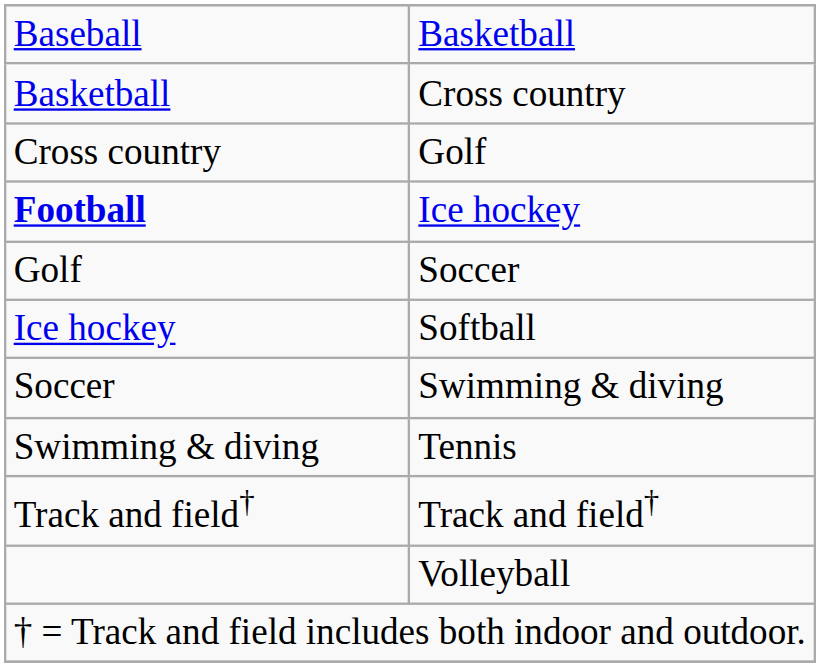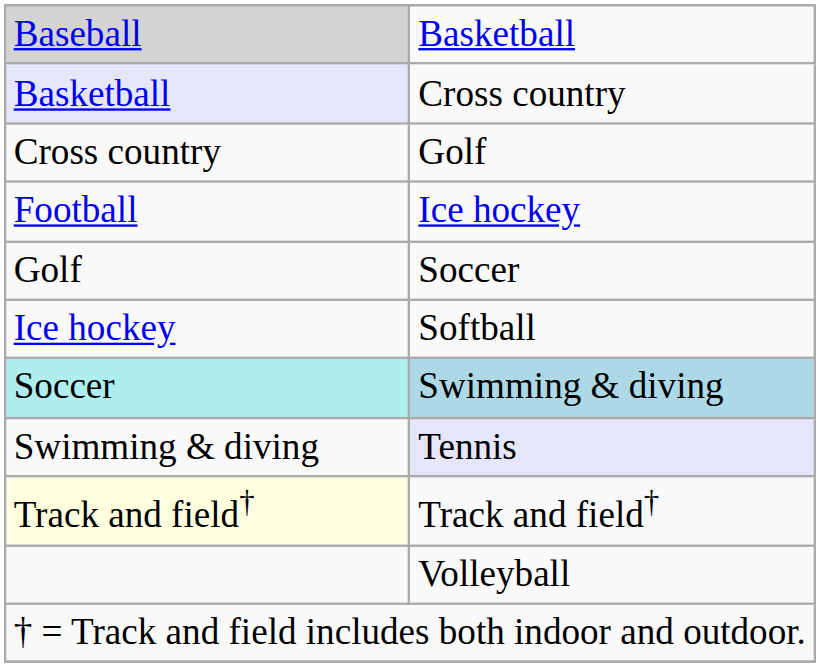row 1 | column 1: no background -> lightgrey background
row 2 | column 1: no background -> lavender background
row 4 | column 1: bold -> normal
row 7 | column 1: no background -> paleturquoise background
row 7 | column 2: no background -> lightblue background
row 8 | column 2: no background -> lavender background
row 9 | column 1: no background -> lightyellow background
